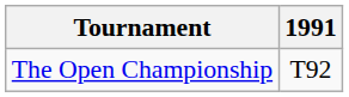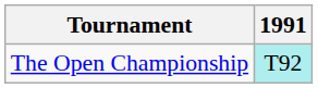The Open Championship | 1991: no background -> paleturquoise background
